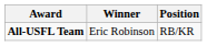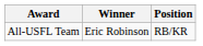row 2 | Award: bold -> normal
